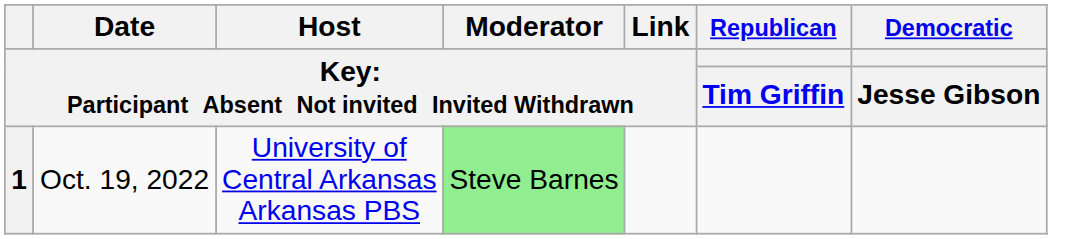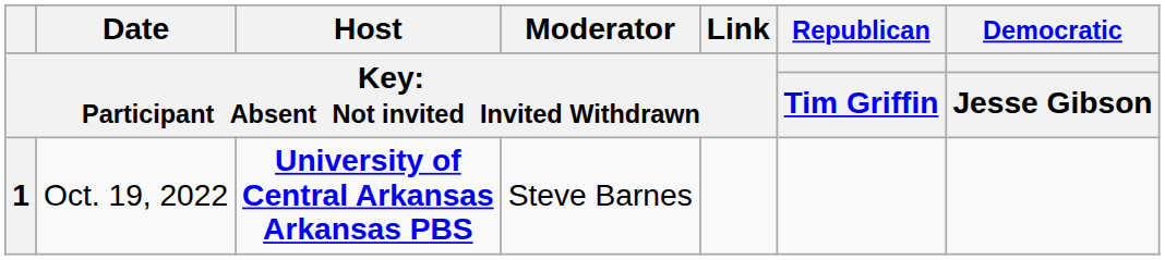1 | column 3: normal -> bold
1 | column 4: lightgreen background -> no background
